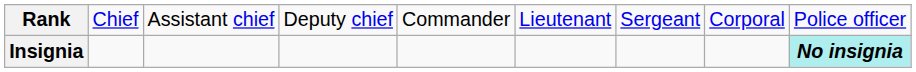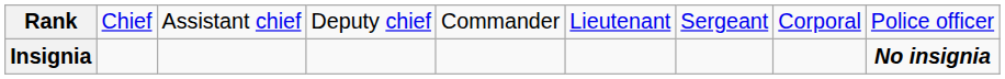Insignia | column 9: paleturquoise background -> no background
